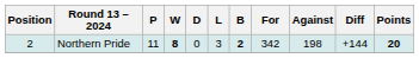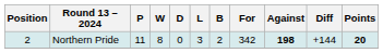Northern Pride | W: bold -> normal
Northern Pride | B: bold -> normal
Northern Pride | Against: normal -> bold
